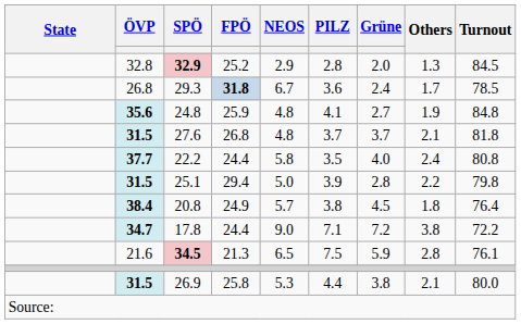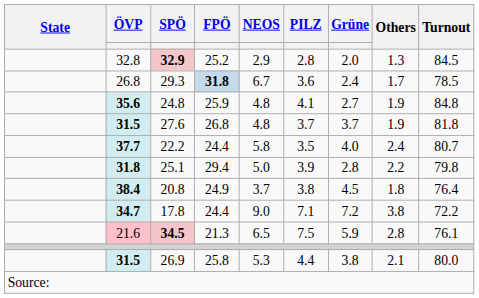27.6 | Others: 2.1 -> 1.9
22.2 | Turnout: 80.8 -> 80.7
25.1 | ÖVP: 31.5 -> 31.8
20.8 | NEOS: 5.7 -> 3.7
34.5 | ÖVP: no background -> pink background
